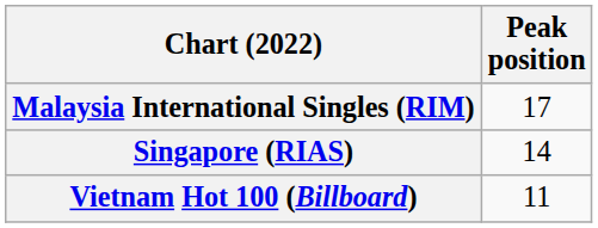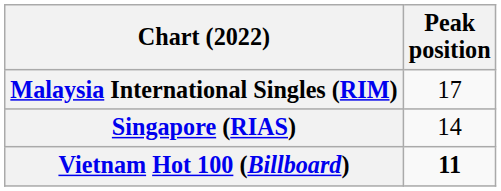Vietnam Hot 100 (Billboard) | Peak position: normal -> bold
